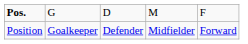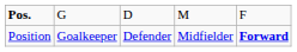Position | column 5: normal -> bold
